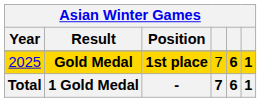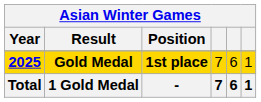Gold Medal | Year: normal -> bold
Gold Medal | column 5: bold -> normal
Gold Medal | column 6: bold -> normal
